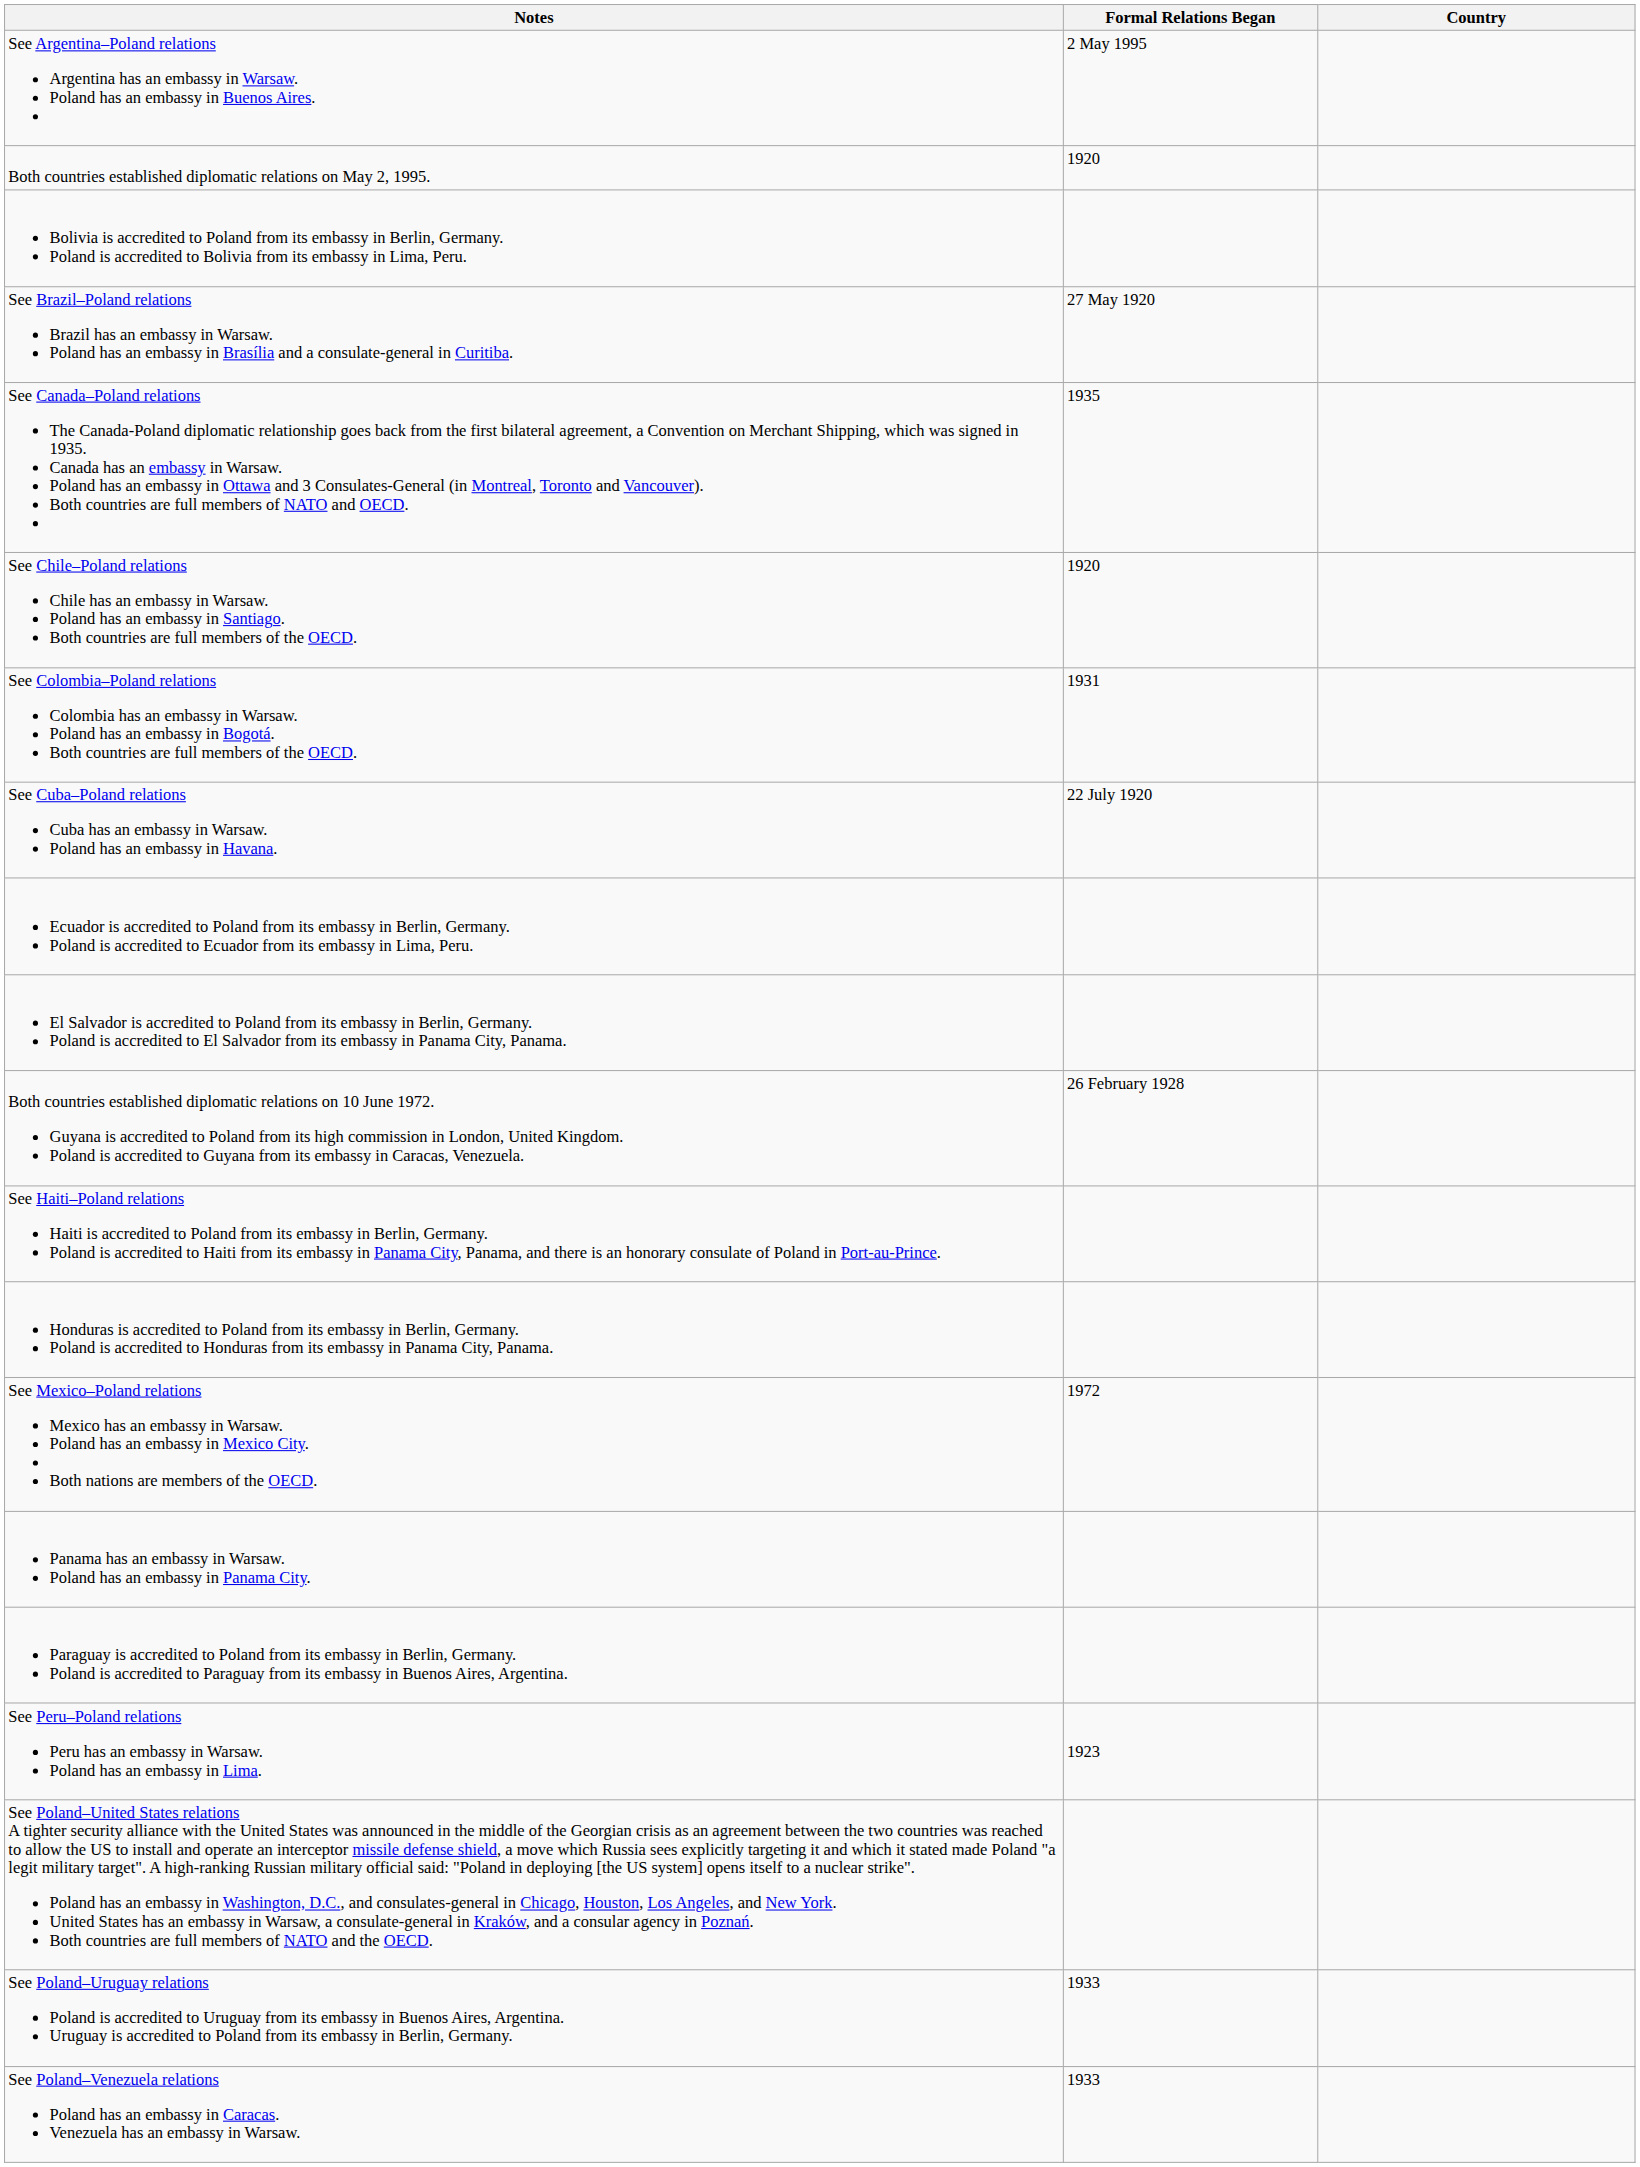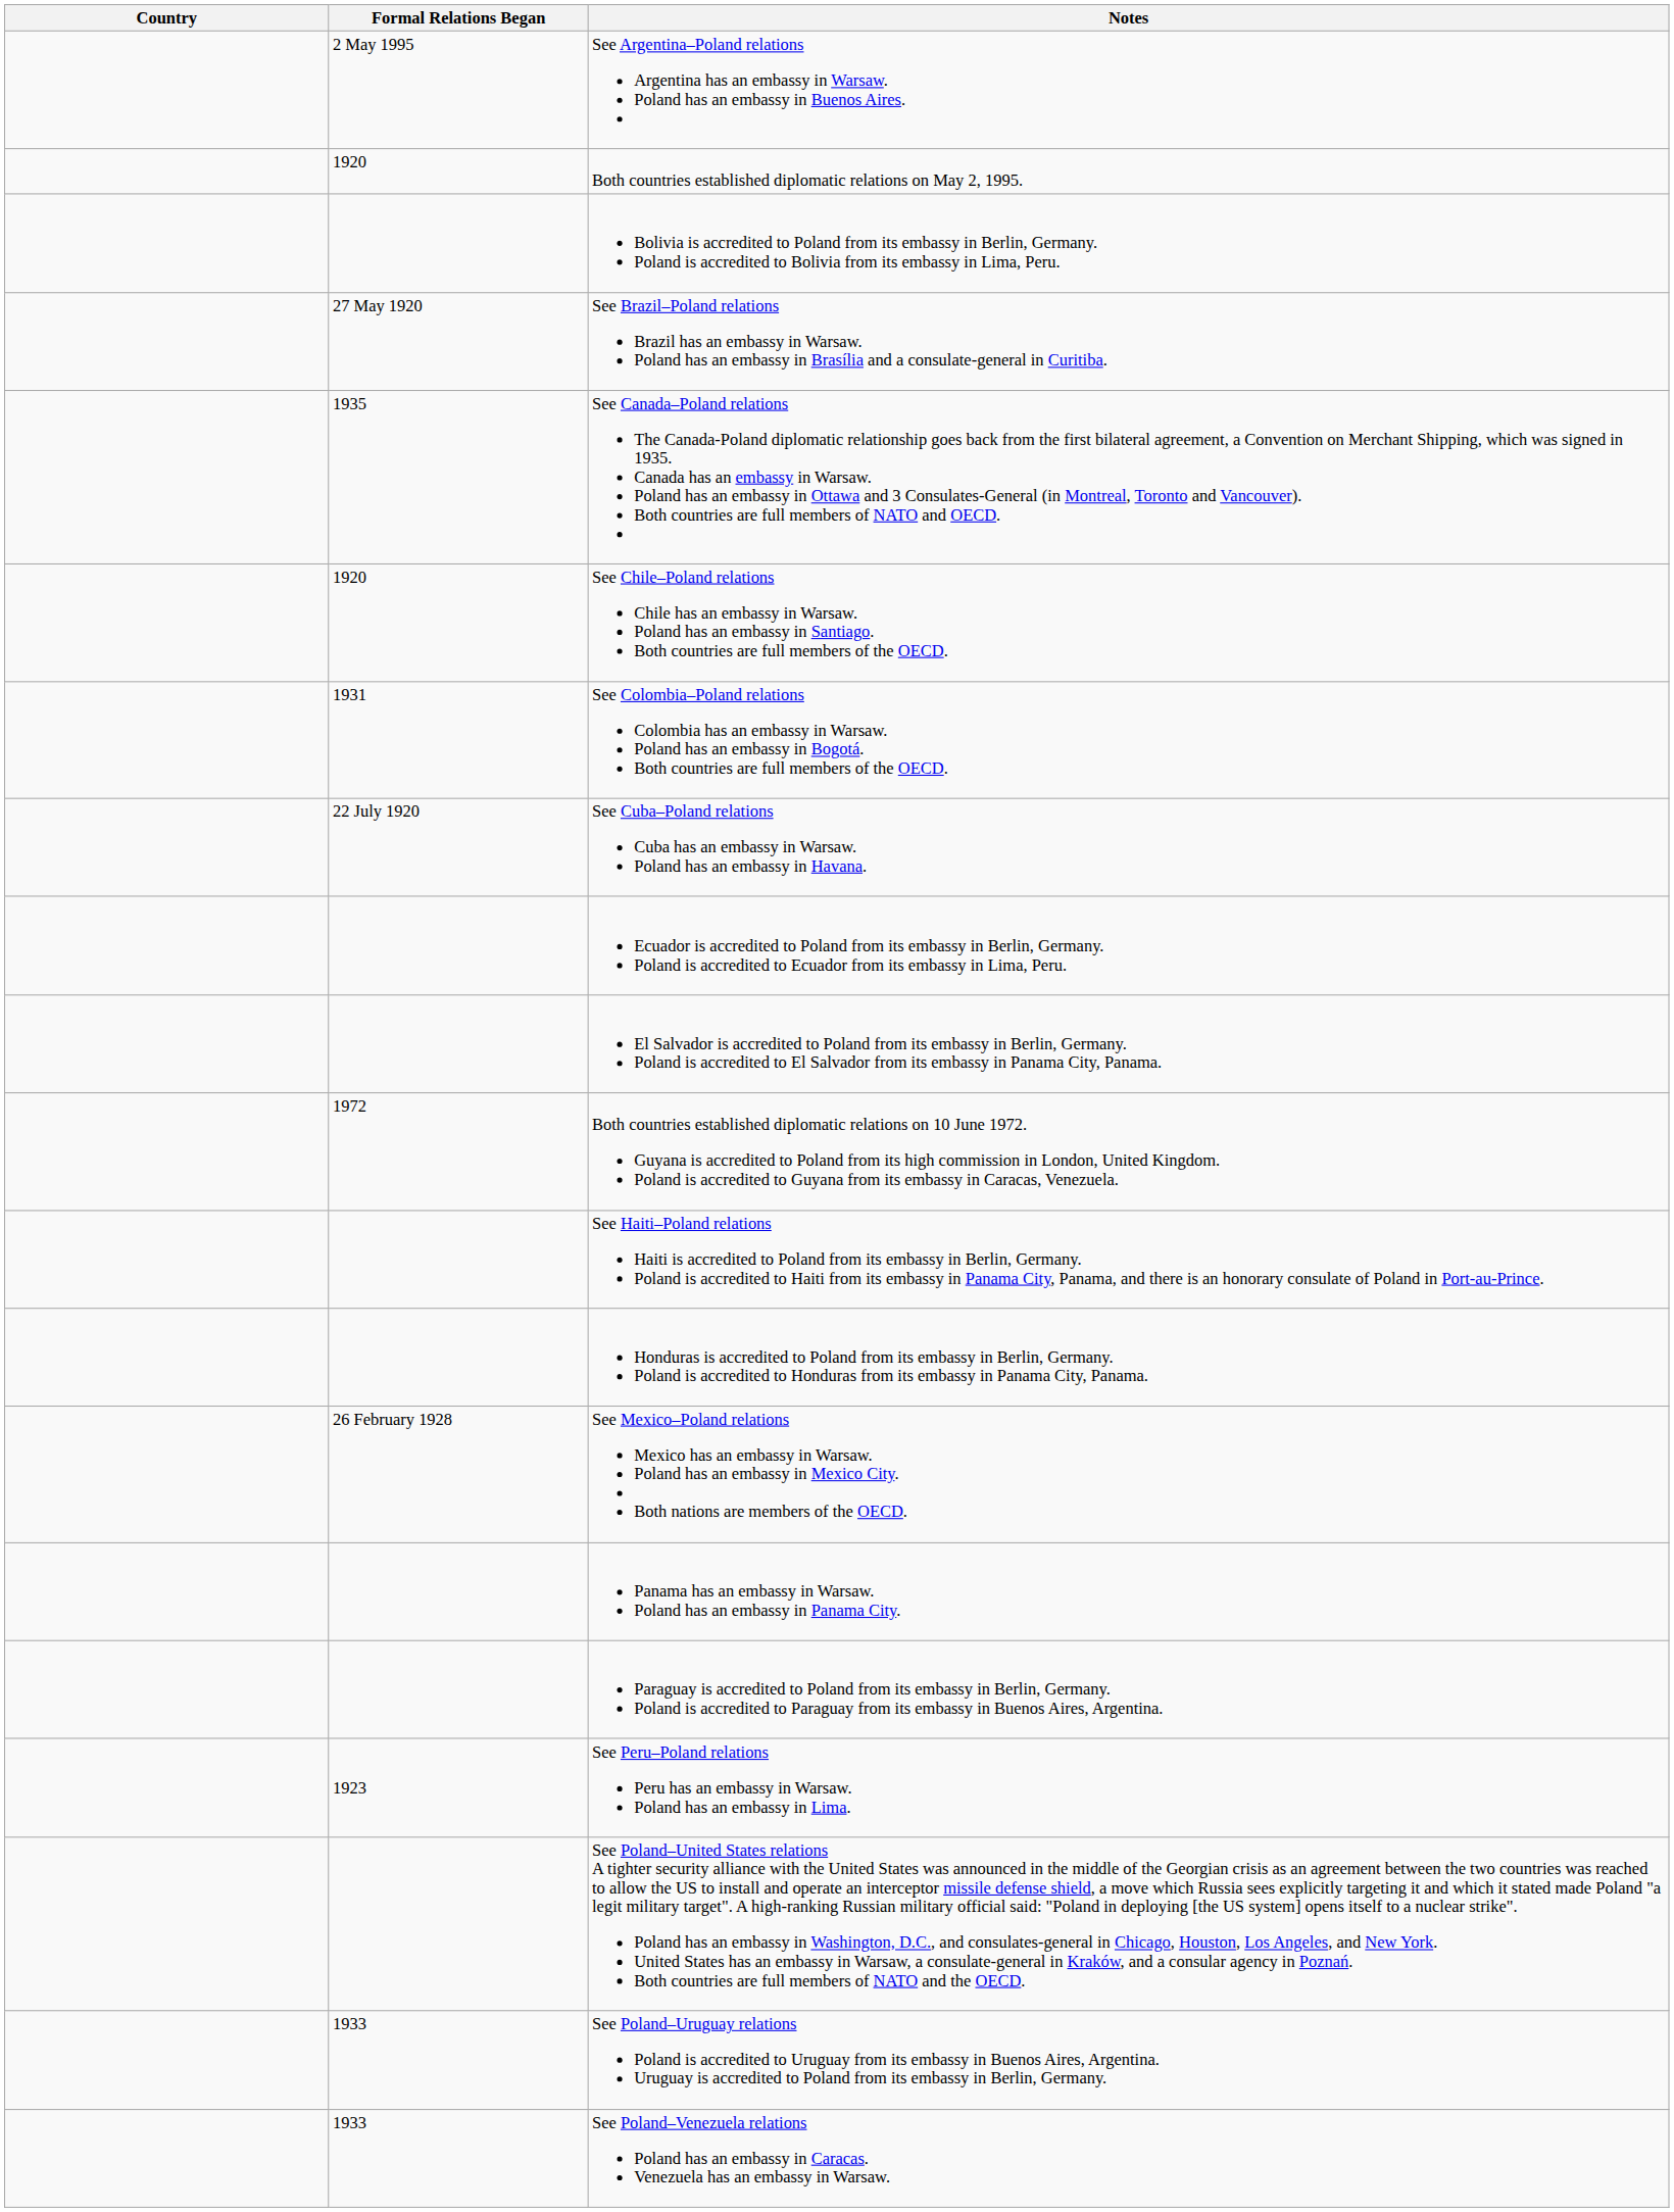columns swapped: Country <-> Notes
row 12 | Formal Relations Began: 26 February 1928 -> 1972
row 15 | Formal Relations Began: 1972 -> 26 February 1928
